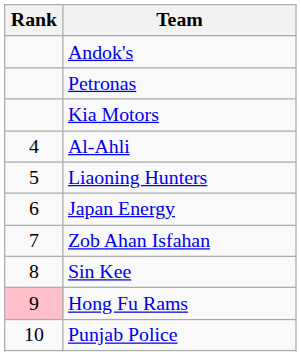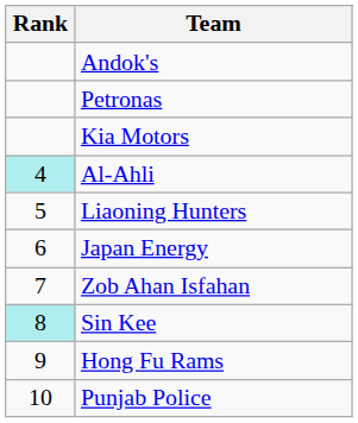Al-Ahli | Rank: no background -> paleturquoise background
Sin Kee | Rank: no background -> paleturquoise background
Hong Fu Rams | Rank: pink background -> no background
